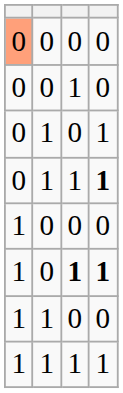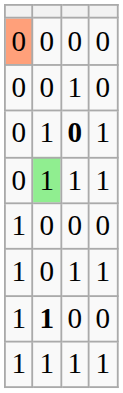row 4 | column 3: normal -> bold
row 5 | column 2: no background -> lightgreen background
row 5 | column 4: bold -> normal
row 7 | column 3: bold -> normal
row 7 | column 4: bold -> normal
row 8 | column 2: normal -> bold
